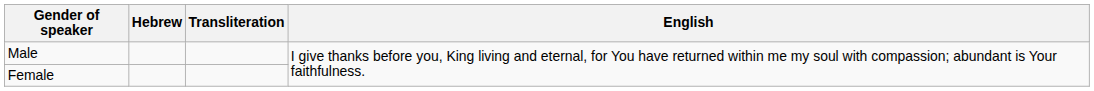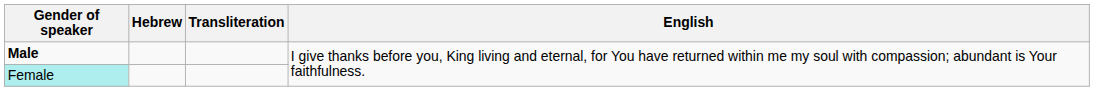Male | Gender of speaker: normal -> bold
Female | Gender of speaker: no background -> paleturquoise background
